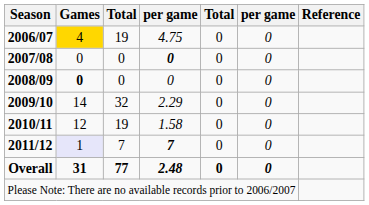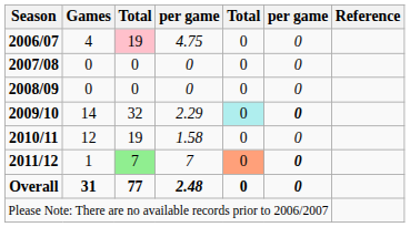2006/07 | Games: gold background -> no background
2006/07 | column 3: no background -> pink background
2007/08 | column 4: bold -> normal
2008/09 | Games: bold -> normal
2009/10 | column 5: no background -> paleturquoise background
2009/10 | column 6: normal -> bold
2011/12 | Games: lavender background -> no background
2011/12 | column 3: no background -> lightgreen background
2011/12 | column 4: bold -> normal
2011/12 | column 5: no background -> lightsalmon background
2011/12 | column 6: normal -> bold
